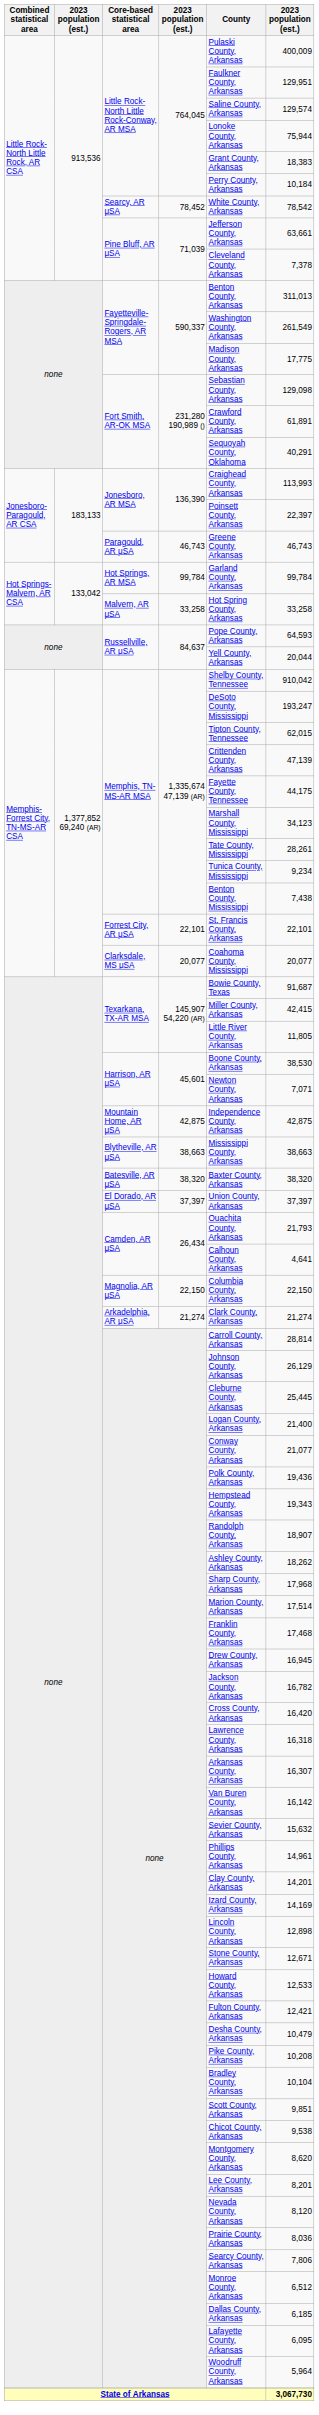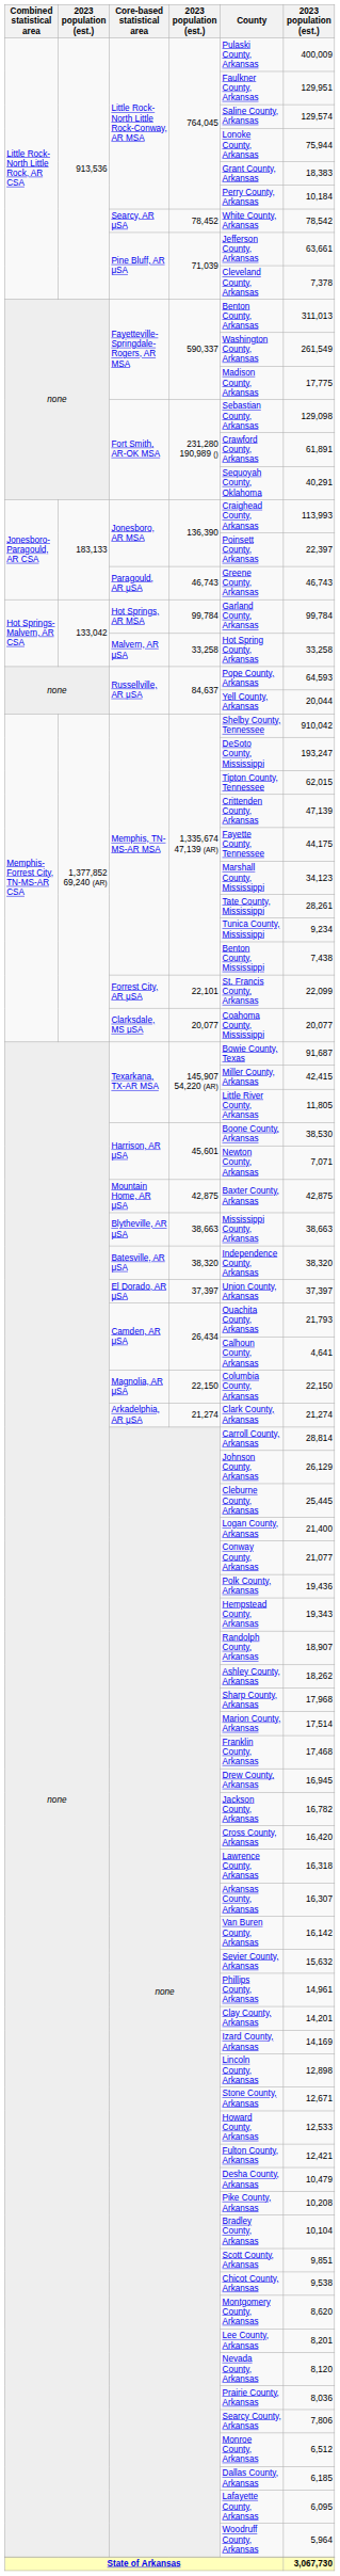Forrest City, AR μSA | column 6: 22,101 -> 22,099
Mountain Home, AR μSA | County: Independence County, Arkansas -> Baxter County, Arkansas
Batesville, AR μSA | County: Baxter County, Arkansas -> Independence County, Arkansas
